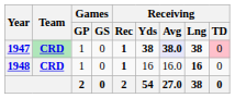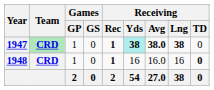1947 | Receiving / Yds: no background -> paleturquoise background
1947 | Receiving / Avg: lavender background -> no background
1947 | Receiving / TD: pink background -> no background
1948 | Receiving / Lng: bold -> normal
1948 | Receiving / TD: normal -> bold
